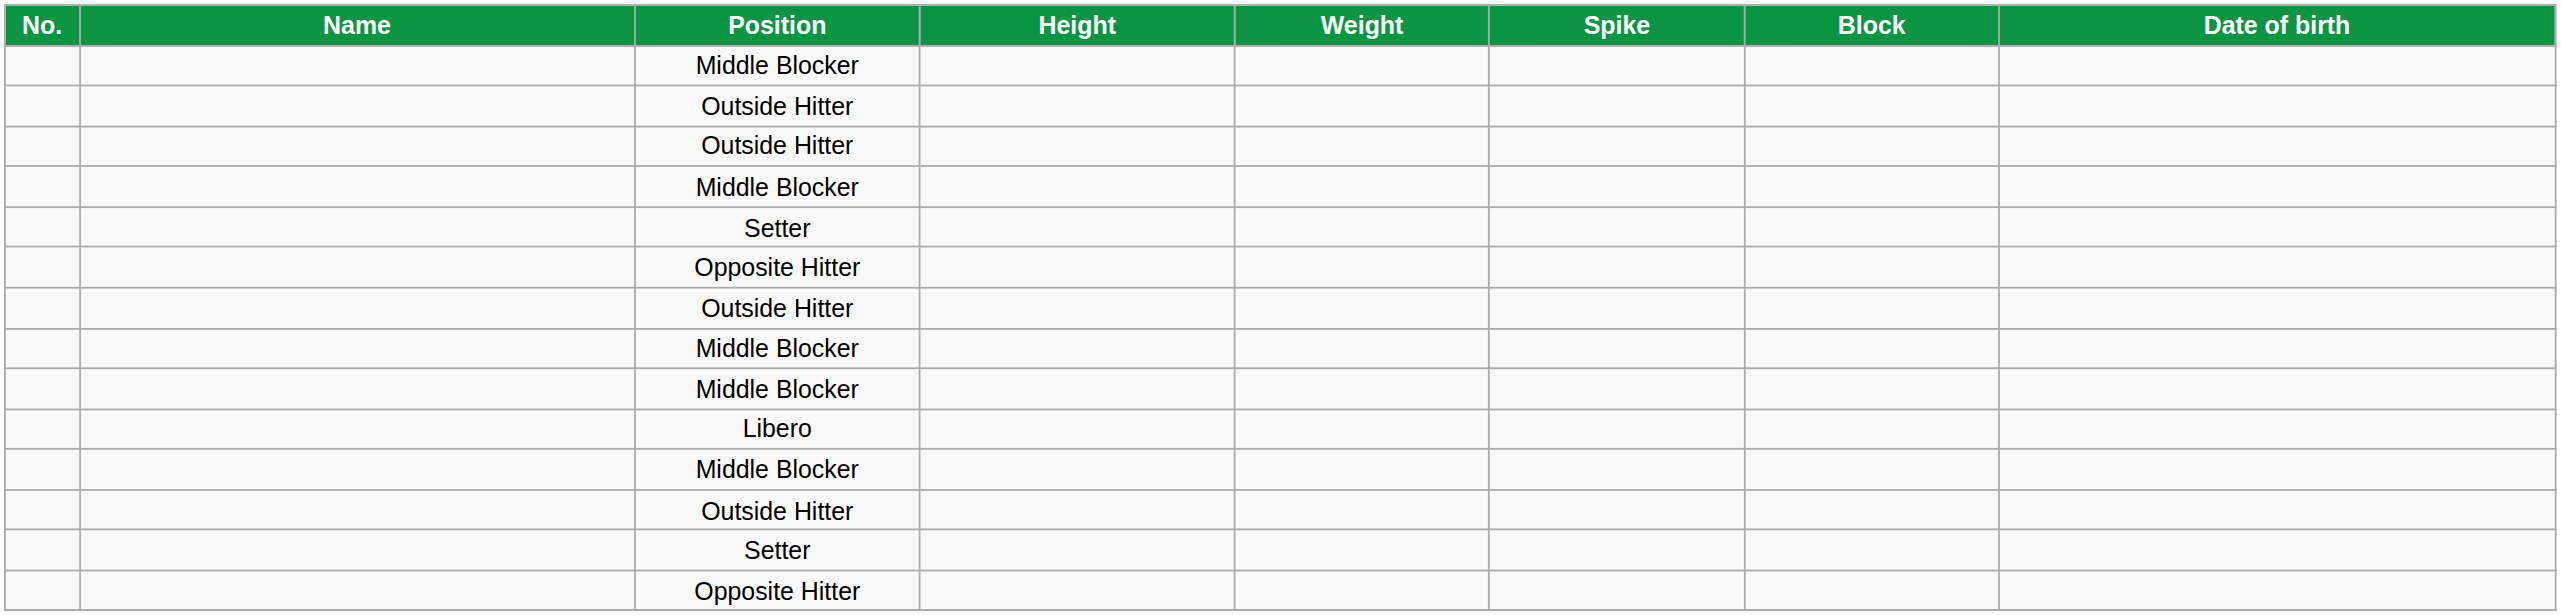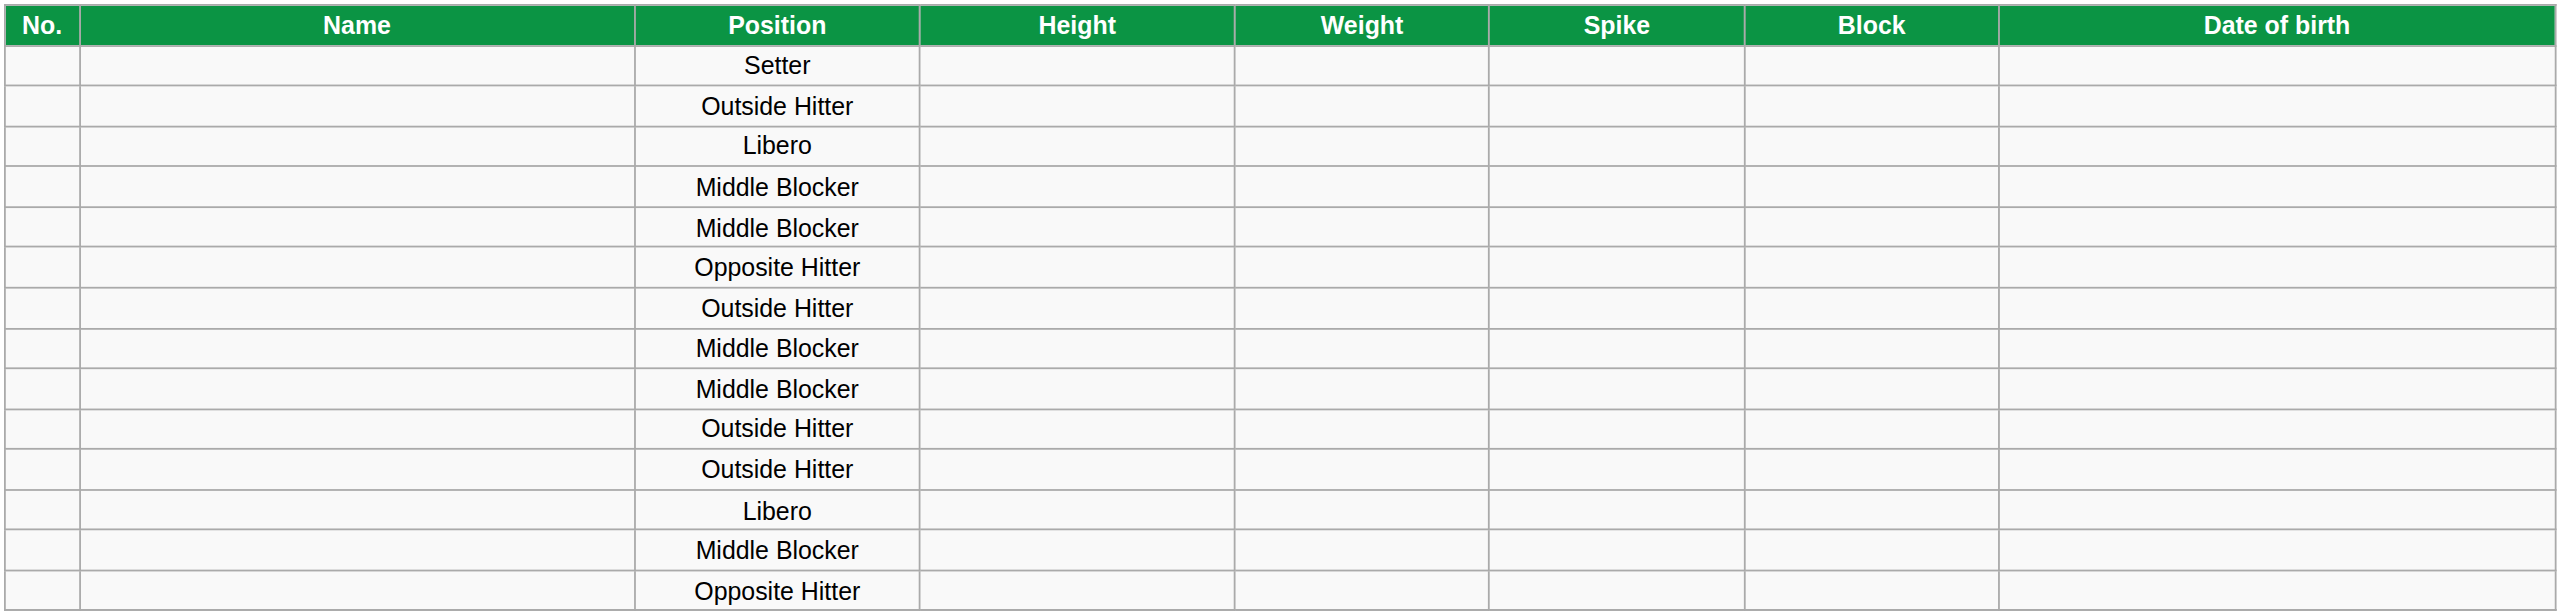row 2 | Position: Middle Blocker -> Setter
row 4 | Position: Outside Hitter -> Libero
row 6 | Position: Setter -> Middle Blocker
row 11 | Position: Libero -> Outside Hitter
row 12 | Position: Middle Blocker -> Outside Hitter
row 13 | Position: Outside Hitter -> Libero
row 14 | Position: Setter -> Middle Blocker
